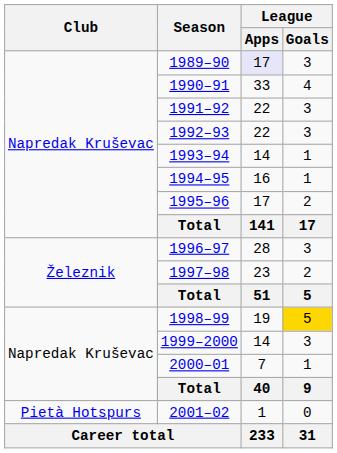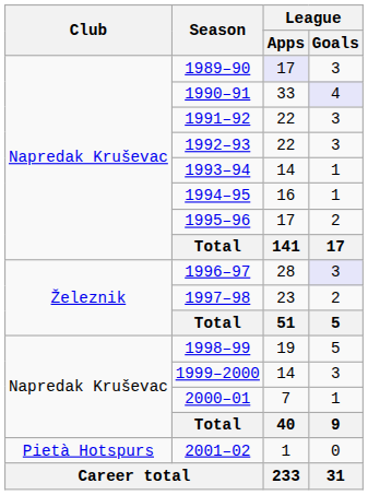1990–91 | League / Goals: no background -> lavender background
1996–97 | League / Goals: no background -> lavender background
1998–99 | League / Goals: gold background -> no background
